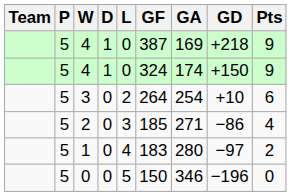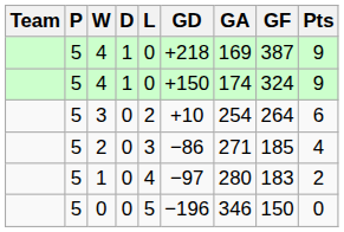columns swapped: GF <-> GD
